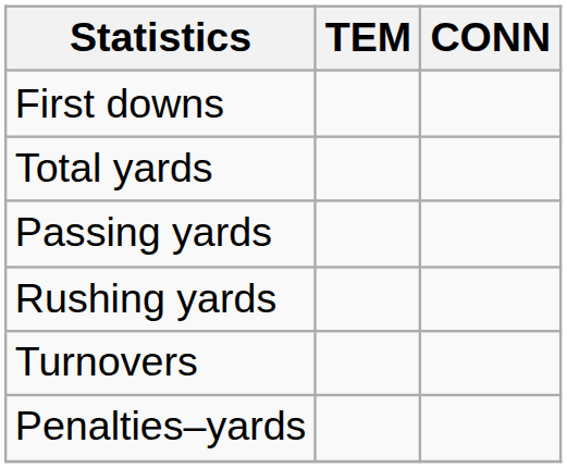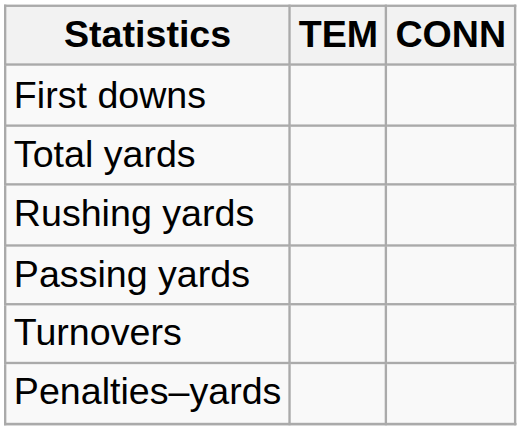rows swapped: Rushing yards <-> Passing yards
